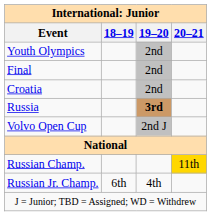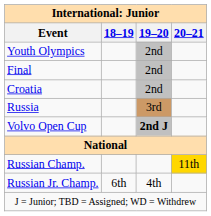Russia | 19–20: bold -> normal
Volvo Open Cup | 19–20: normal -> bold
